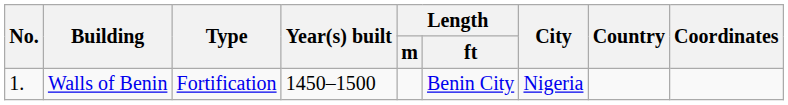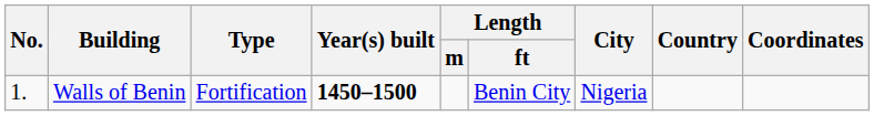Walls of Benin | Year(s) built: normal -> bold
